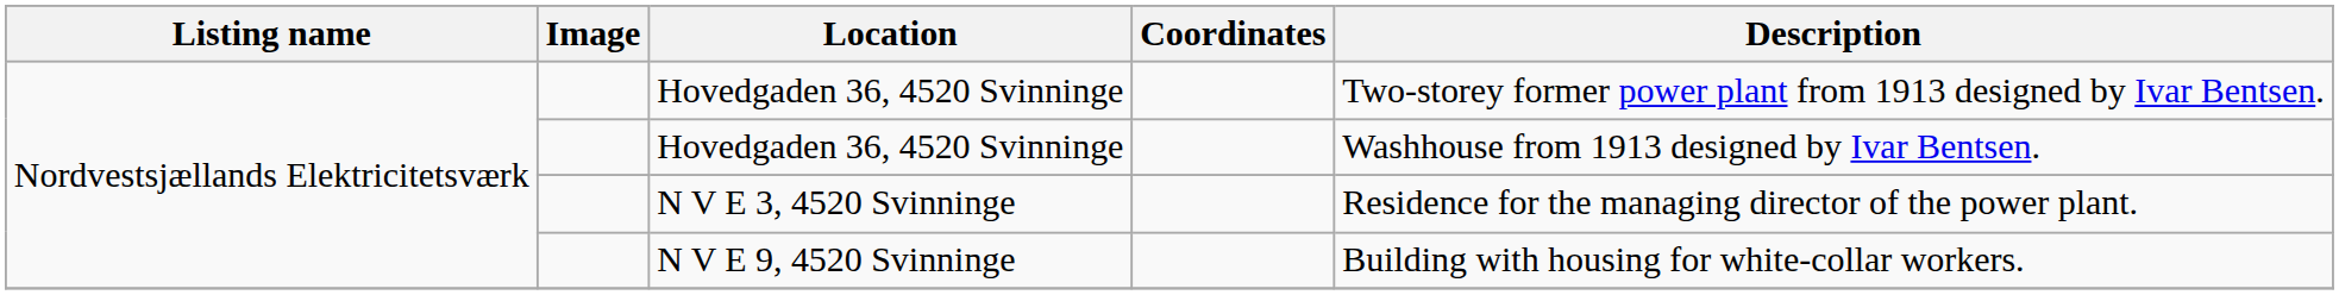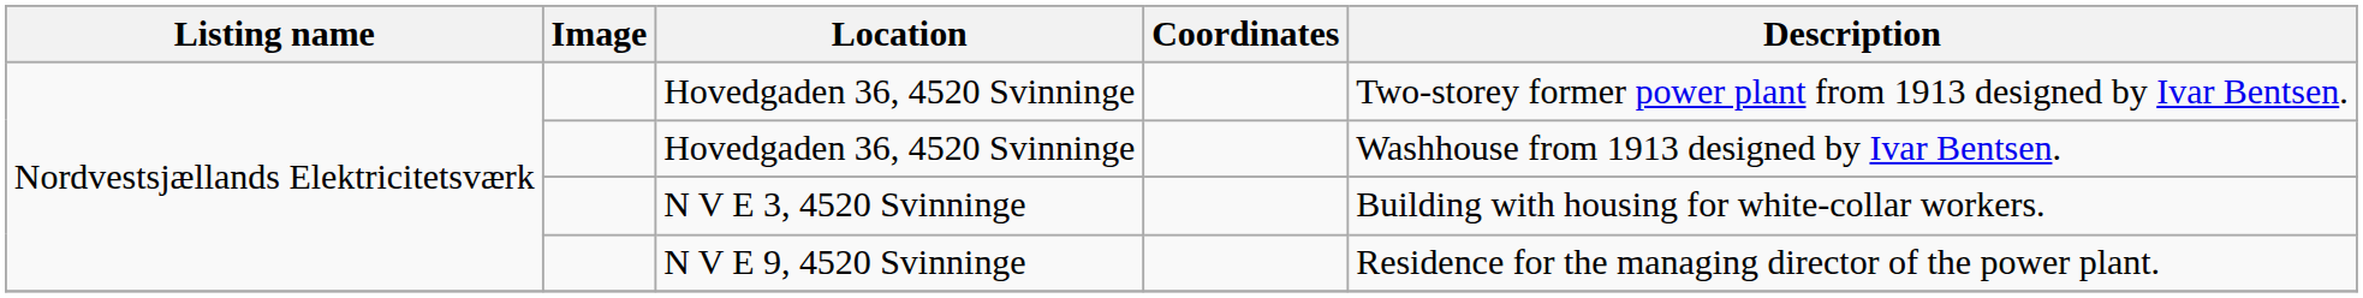N V E 3, 4520 Svinninge | Description: Residence for the managing director of the power plant. -> Building with housing for white-collar workers.
N V E 9, 4520 Svinninge | Description: Building with housing for white-collar workers. -> Residence for the managing director of the power plant.
